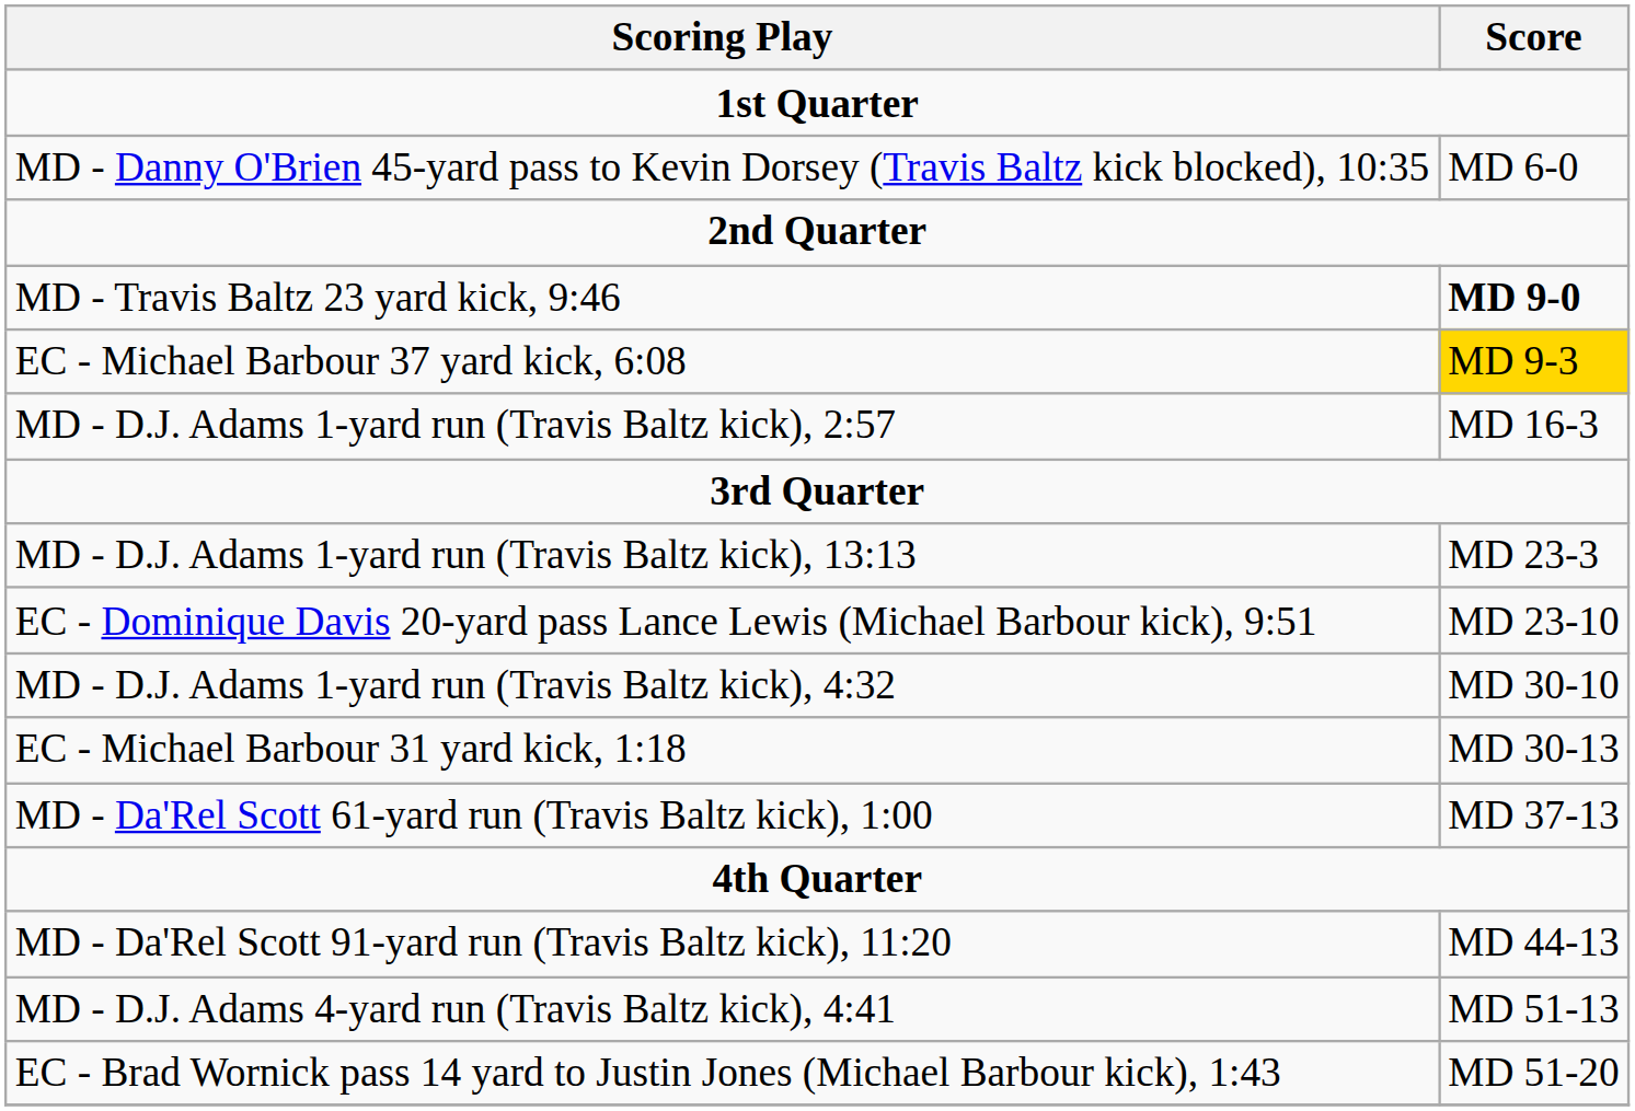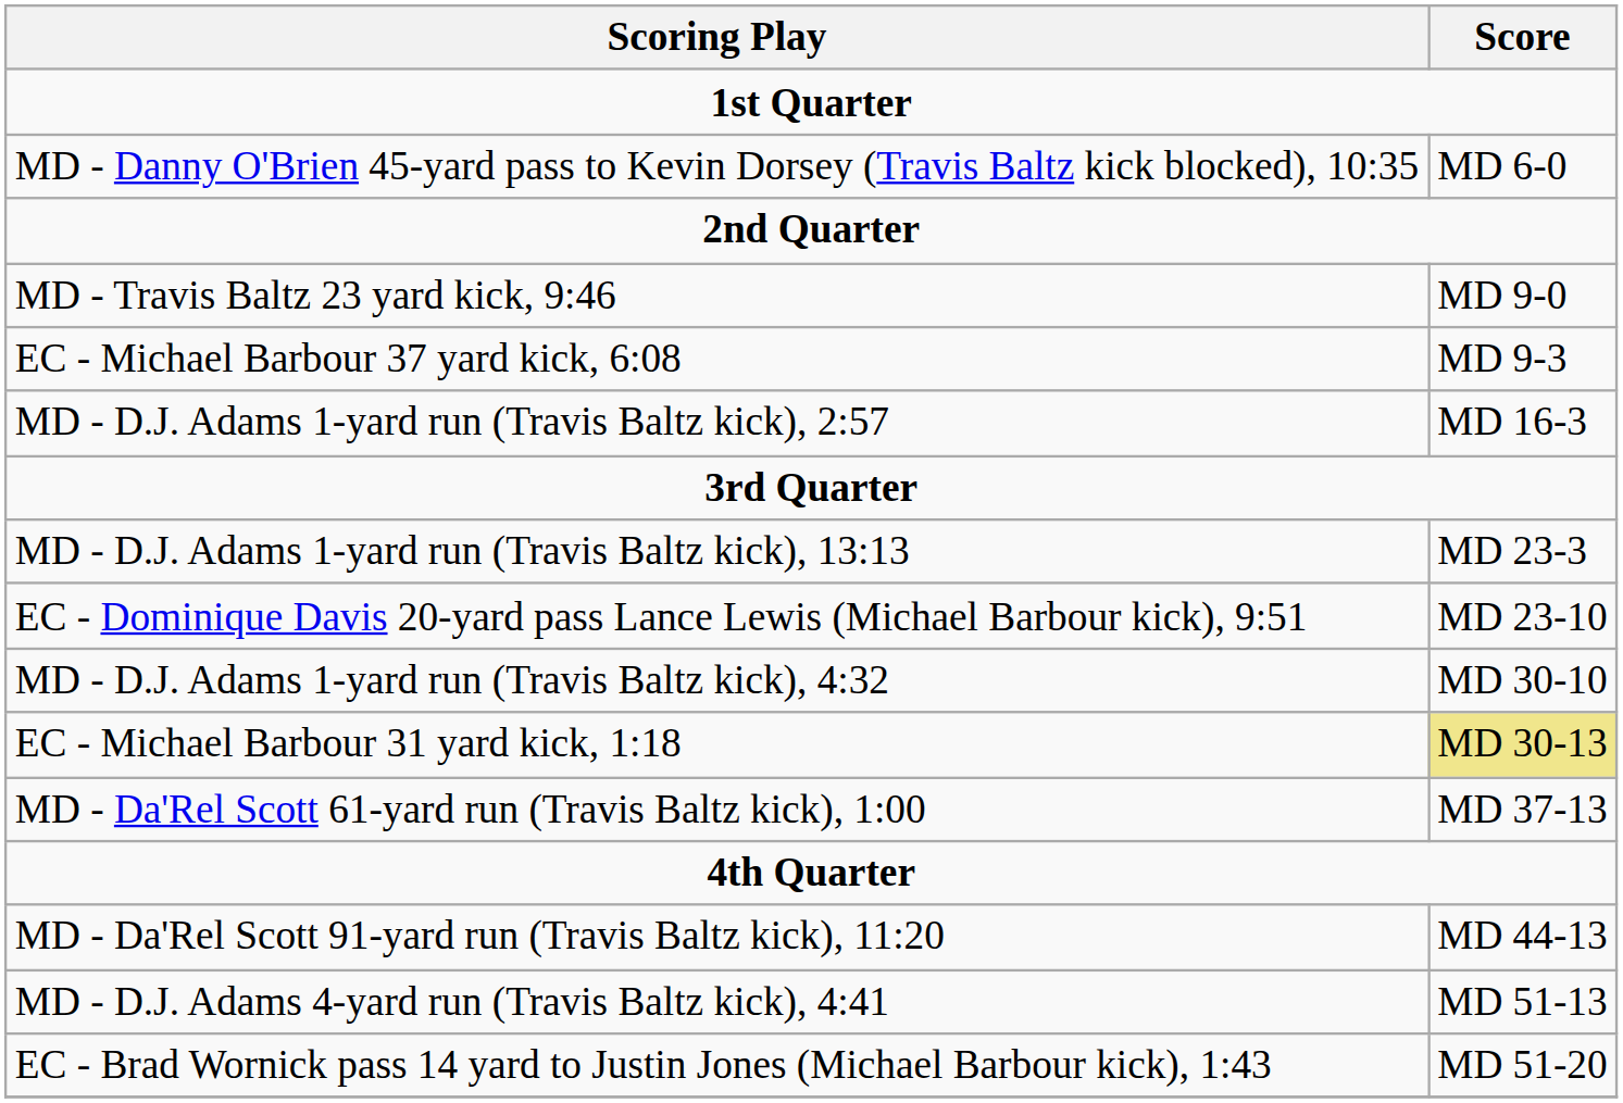MD - Travis Baltz 23 yard kick, 9:46 | Score: bold -> normal
EC - Michael Barbour 37 yard kick, 6:08 | Score: gold background -> no background
EC - Michael Barbour 31 yard kick, 1:18 | Score: no background -> khaki background
